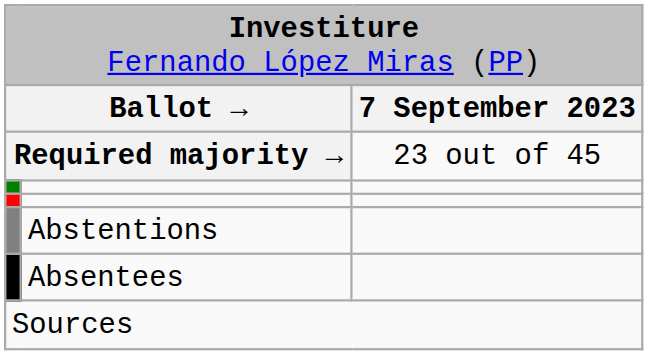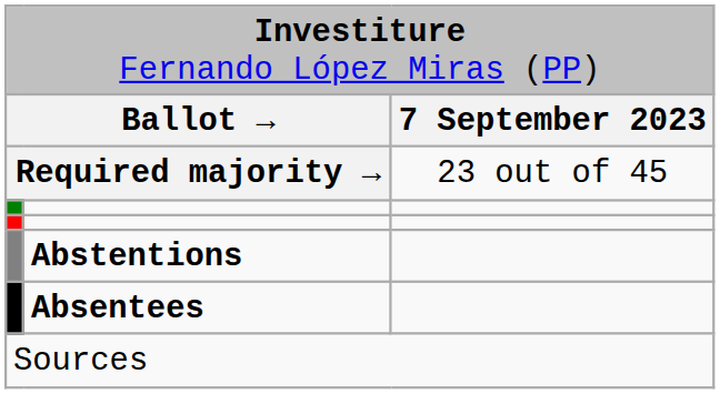Abstentions | column 2: normal -> bold
Absentees | column 2: normal -> bold
